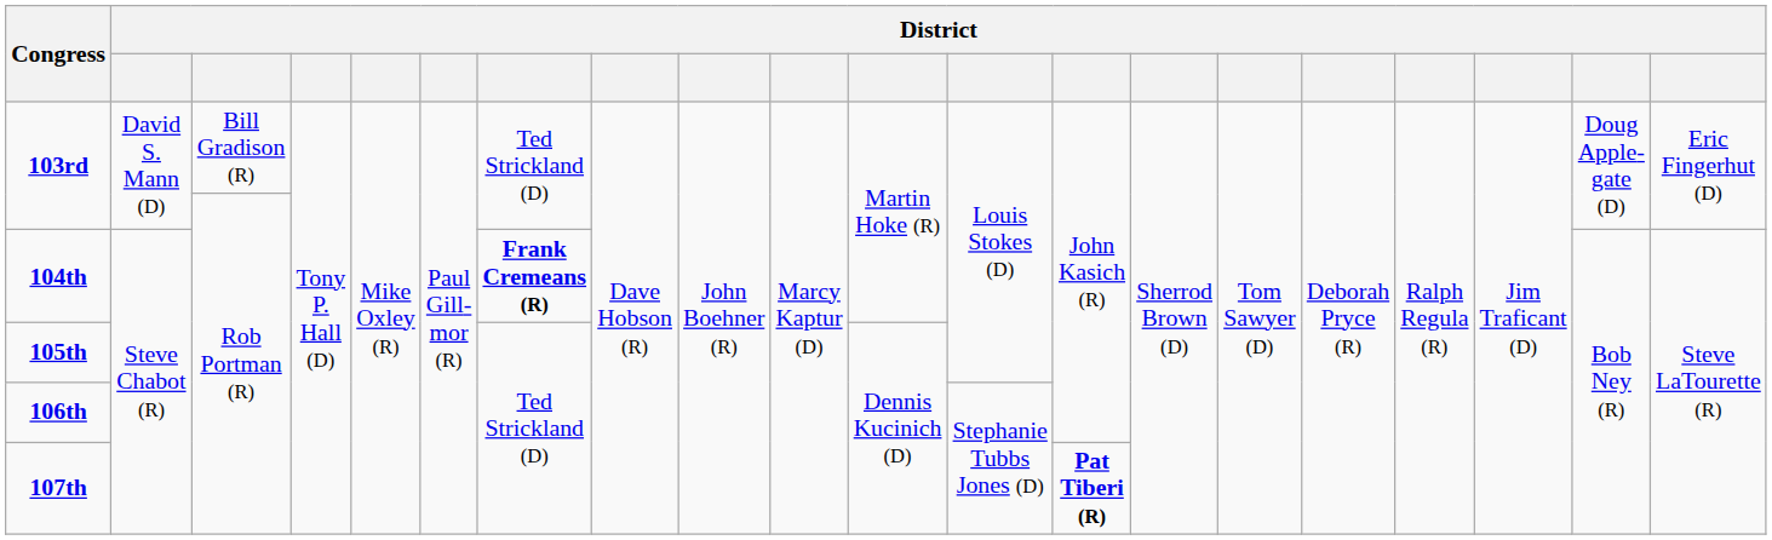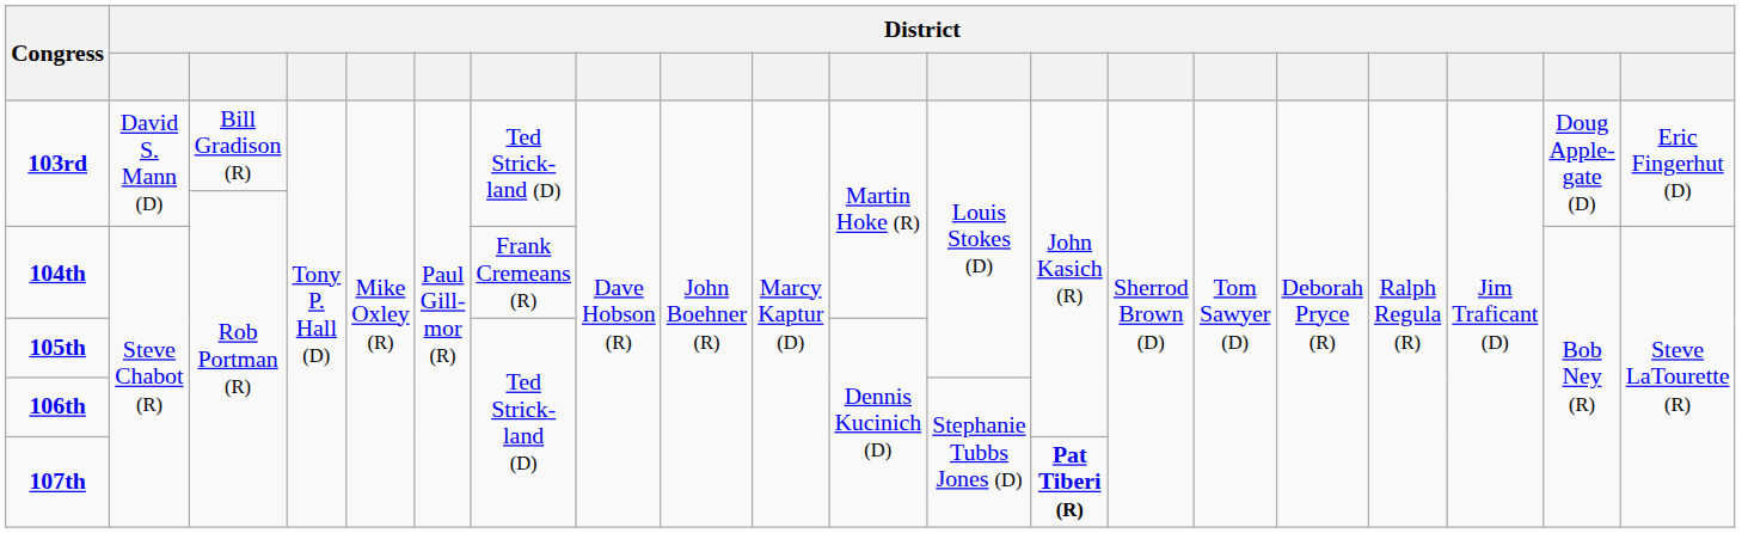104th | column 7: bold -> normal
